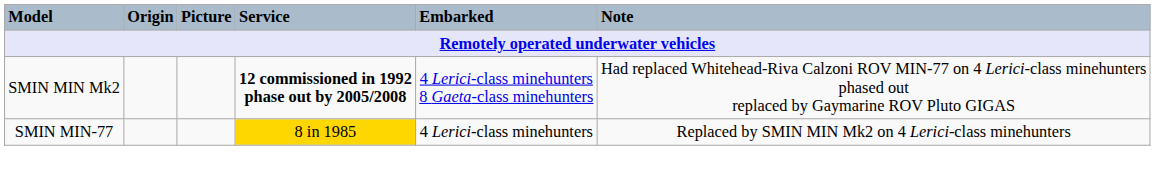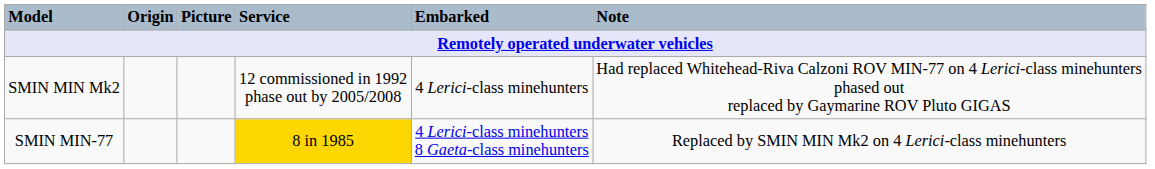SMIN MIN Mk2 | Service: bold -> normal
SMIN MIN Mk2 | Embarked: 4 Lerici-class minehunters 8 Gaeta-class minehunters -> 4 Lerici-class minehunters
SMIN MIN-77 | Embarked: 4 Lerici-class minehunters -> 4 Lerici-class minehunters 8 Gaeta-class minehunters
